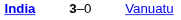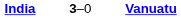India | column 3: normal -> bold
